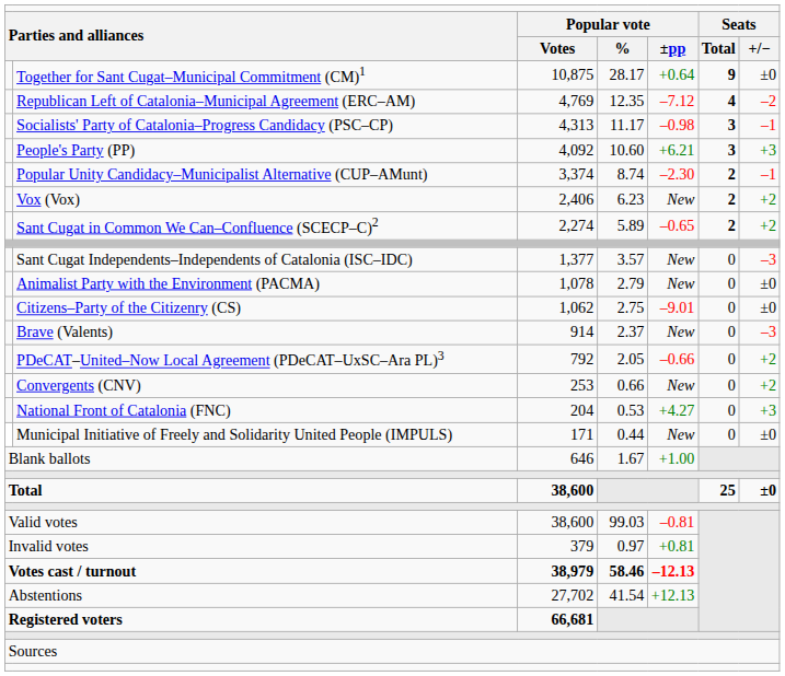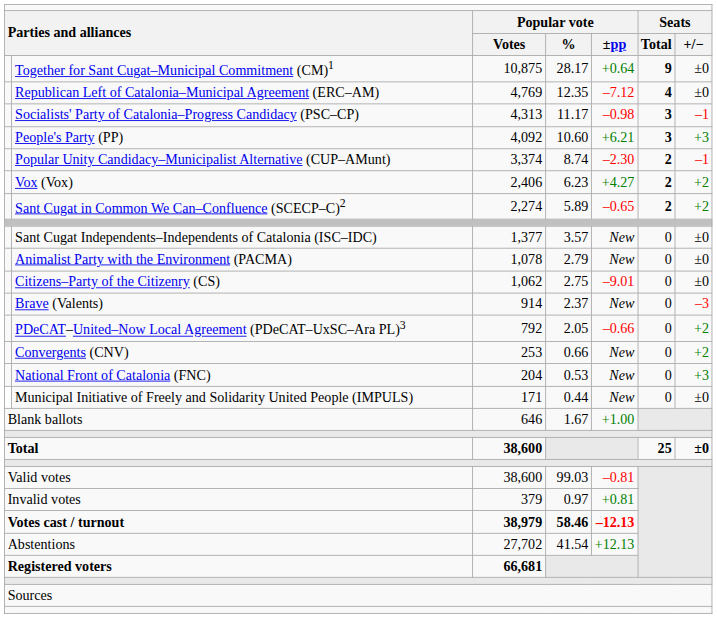Republican Left of Catalonia–Municipal Agreement (ERC–AM) | column 7: –2 -> ±0
Vox (Vox) | column 5: New -> +4.27
Sant Cugat Independents–Independents of Catalonia (ISC–IDC) | column 7: –3 -> ±0
National Front of Catalonia (FNC) | column 5: +4.27 -> New
